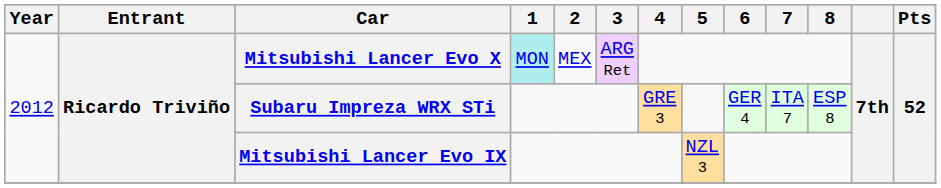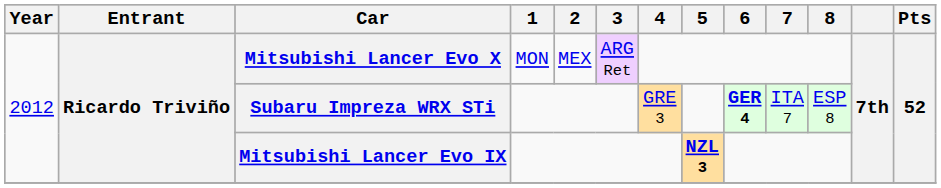Mitsubishi Lancer Evo X | 1: paleturquoise background -> no background
Subaru Impreza WRX STi | 6: normal -> bold
Mitsubishi Lancer Evo IX | 5: normal -> bold
